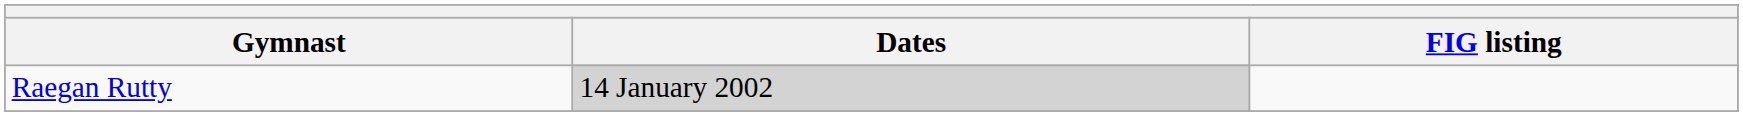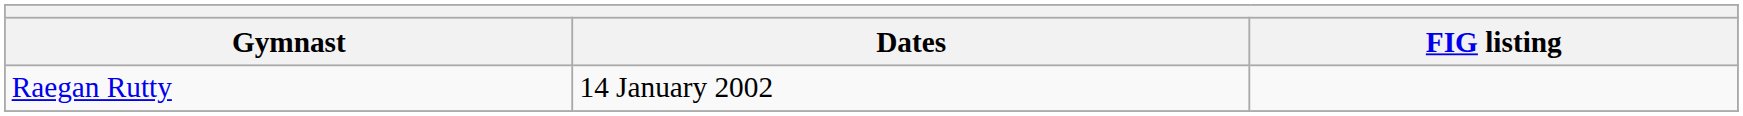Raegan Rutty | Dates: lightgrey background -> no background
